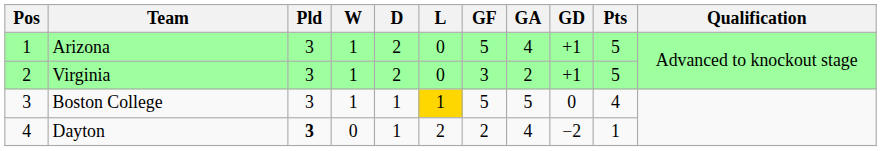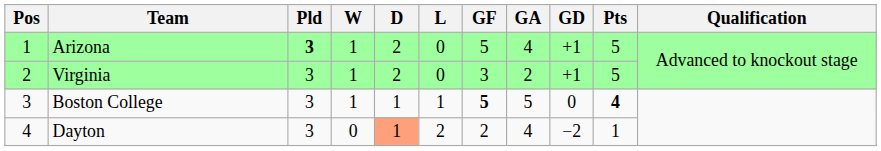Arizona | Pld: normal -> bold
Boston College | L: gold background -> no background
Boston College | GF: normal -> bold
Boston College | Pts: normal -> bold
Dayton | Pld: bold -> normal
Dayton | D: no background -> lightsalmon background
